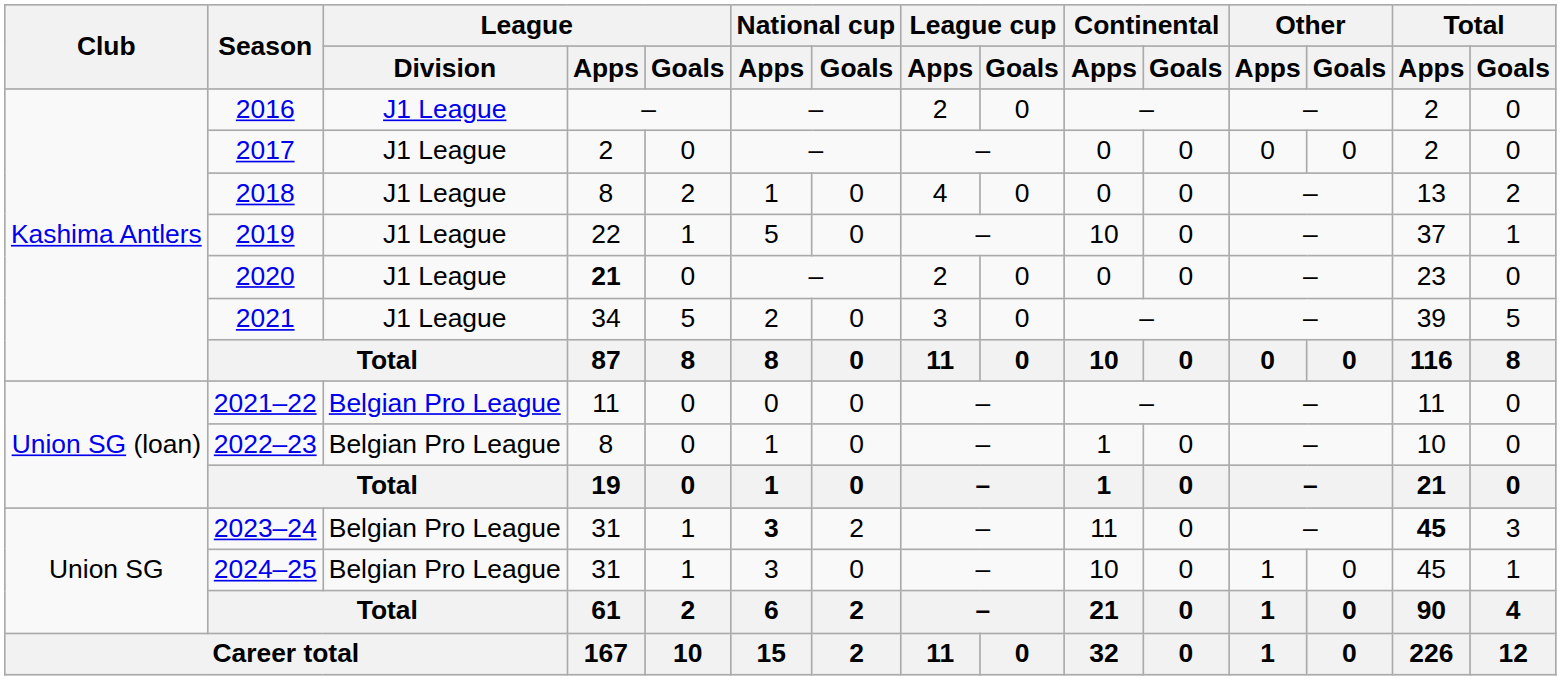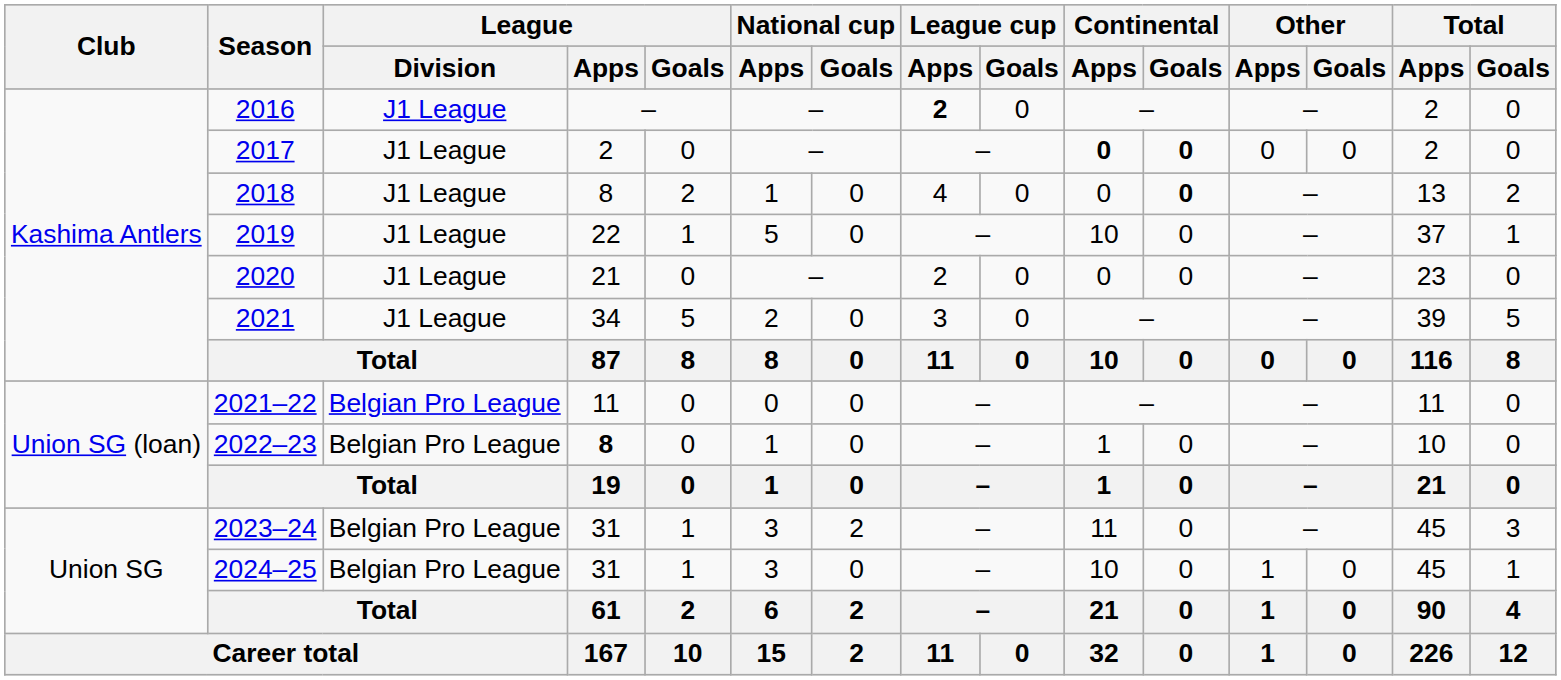2016 | League cup / Apps: normal -> bold
2017 | Continental / Apps: normal -> bold
2017 | Continental / Goals: normal -> bold
2018 | Continental / Goals: normal -> bold
2020 | League / Apps: bold -> normal
2022–23 | League / Apps: normal -> bold
2023–24 | National cup / Apps: bold -> normal
2023–24 | Total / Apps: bold -> normal
